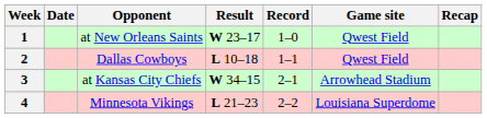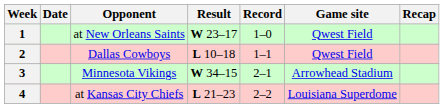3 | Opponent: at Kansas City Chiefs -> Minnesota Vikings
4 | Opponent: Minnesota Vikings -> at Kansas City Chiefs
